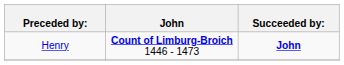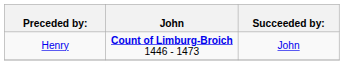Henry | Succeeded by:: bold -> normal
